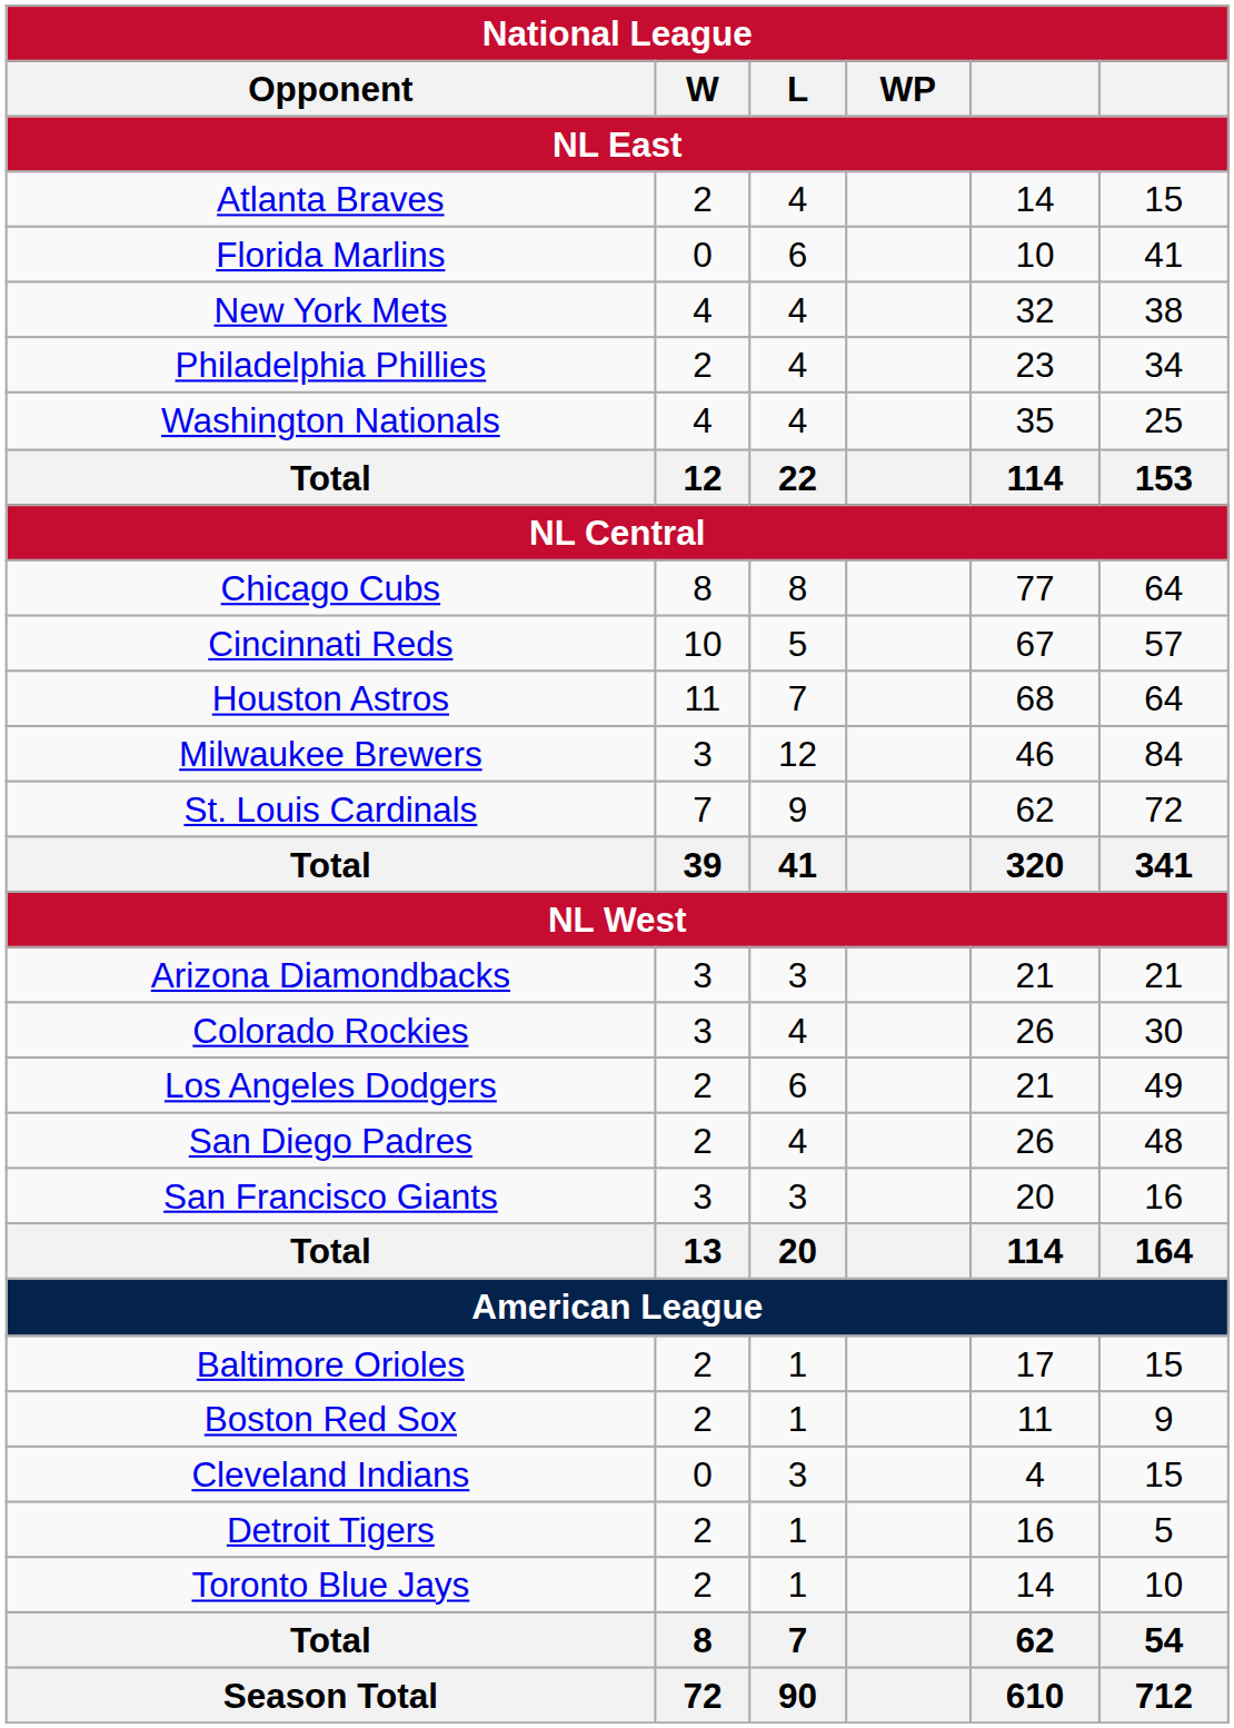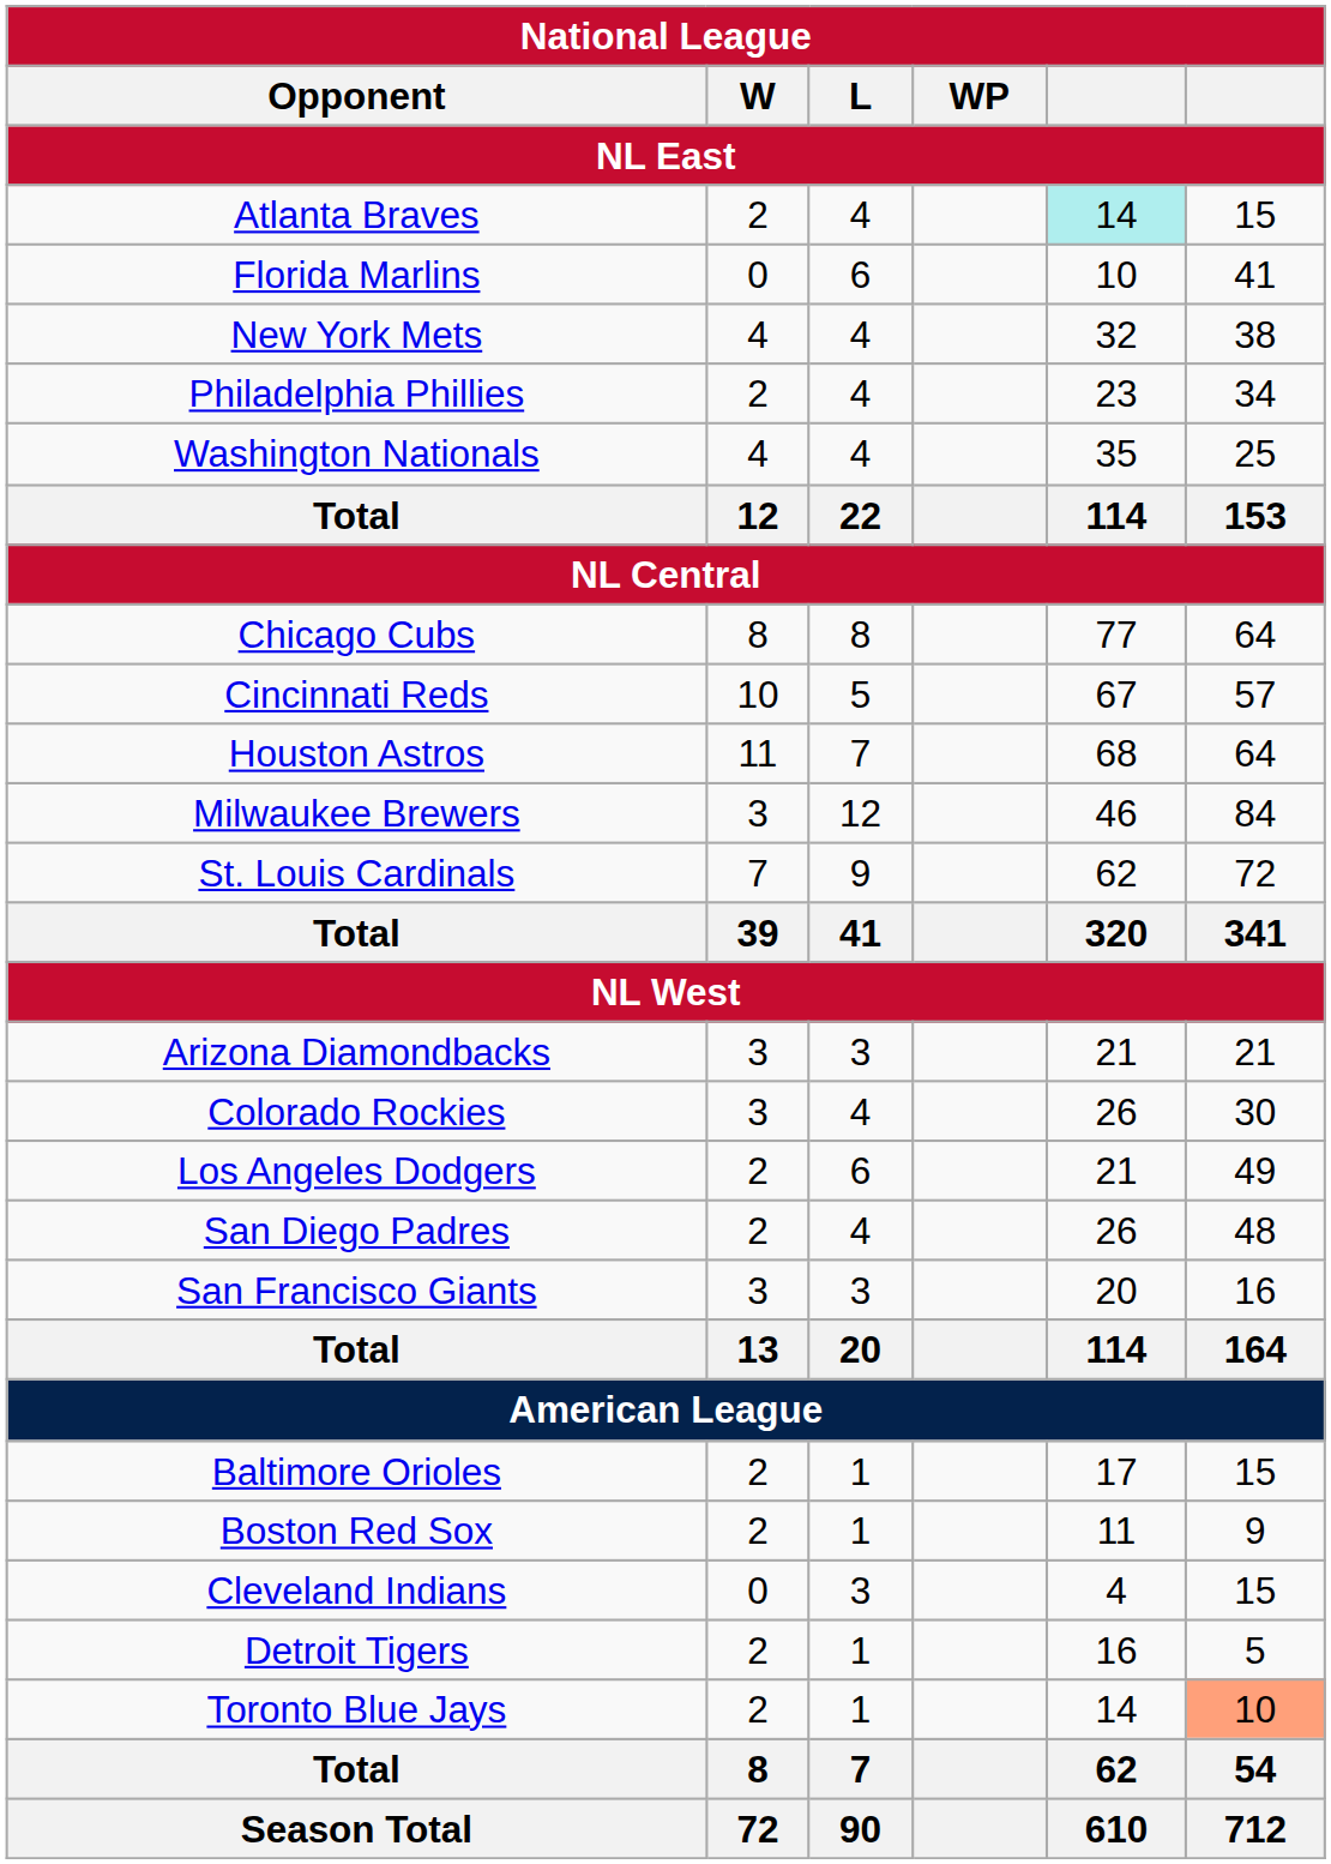Atlanta Braves | column 5: no background -> paleturquoise background
Toronto Blue Jays | column 6: no background -> lightsalmon background
